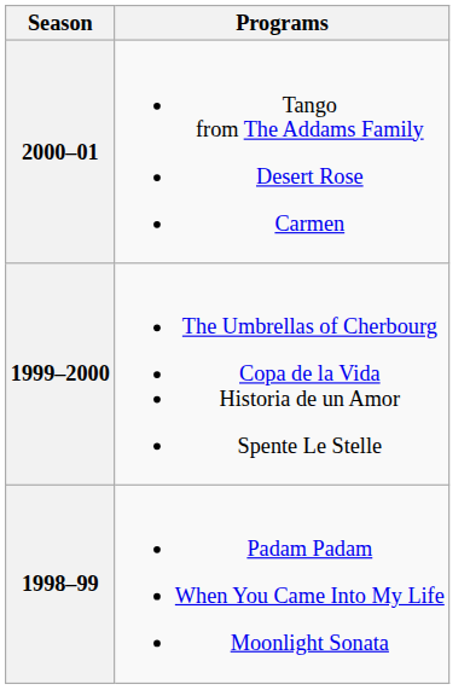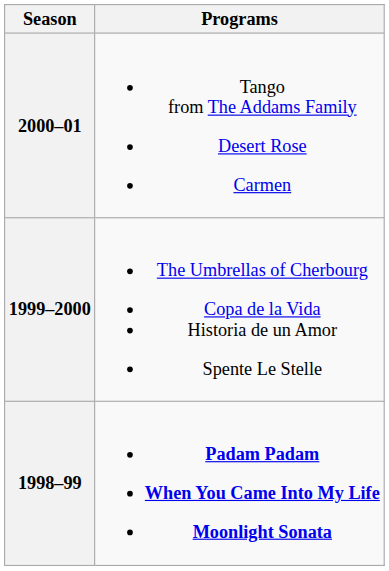1998–99 | Programs: normal -> bold
